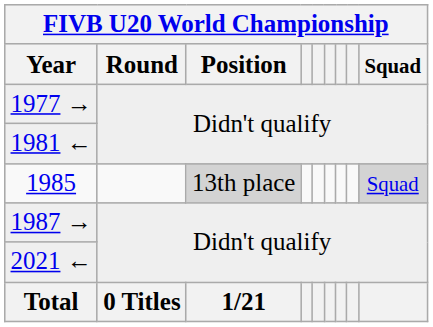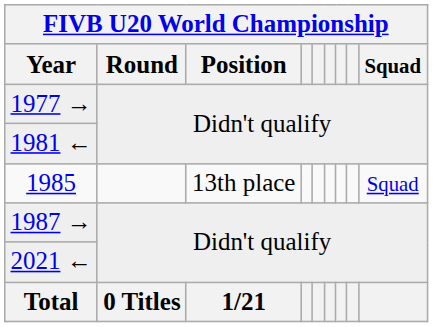1985 | FIVB U20 World Championship / Position: lightgrey background -> no background
1985 | FIVB U20 World Championship / Squad: lightgrey background -> no background
